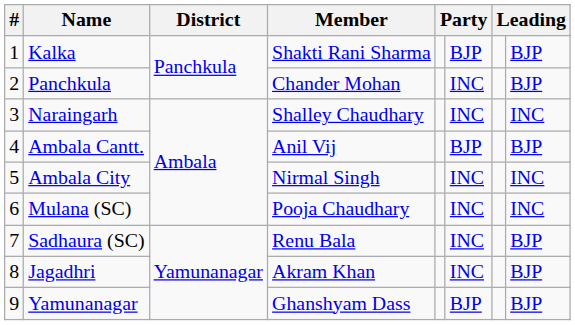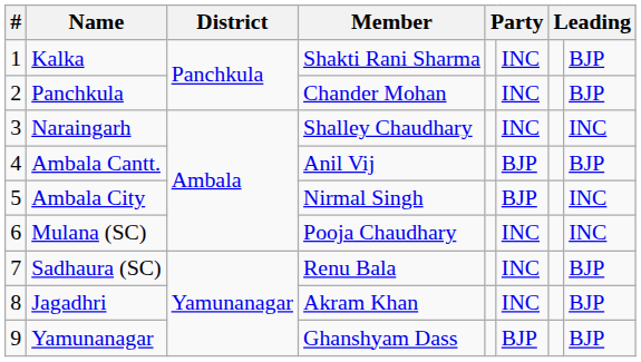Kalka | column 6: BJP -> INC
Ambala City | column 6: INC -> BJP
